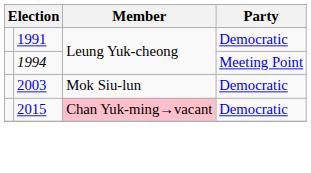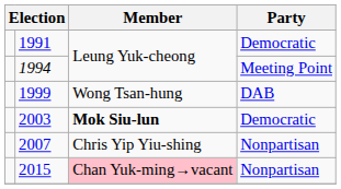+ row: 1999 | Wong Tsan-hung | DAB
2003 | Member: normal -> bold
+ row: 2007 | Chris Yip Yiu-shing | Nonpartisan
2015 | Party: Democratic -> Nonpartisan
